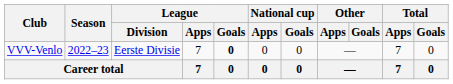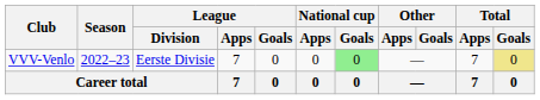VVV-Venlo | League / Goals: bold -> normal
VVV-Venlo | National cup / Goals: no background -> lightgreen background
VVV-Venlo | Total / Goals: no background -> khaki background
